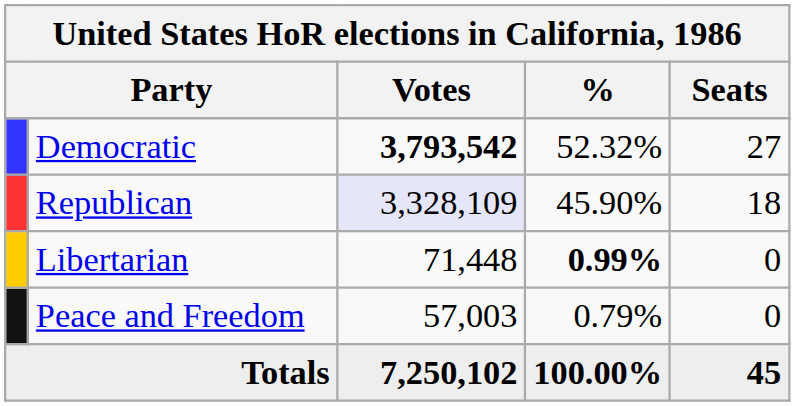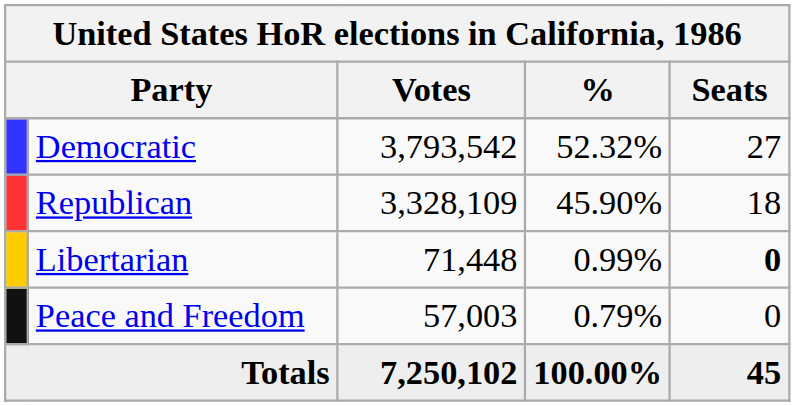Democratic | Votes: bold -> normal
Republican | Votes: lavender background -> no background
Libertarian | %: bold -> normal
Libertarian | Seats: normal -> bold
